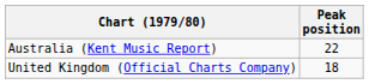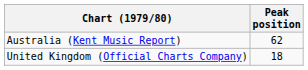Australia (Kent Music Report) | Peak position: 22 -> 62
